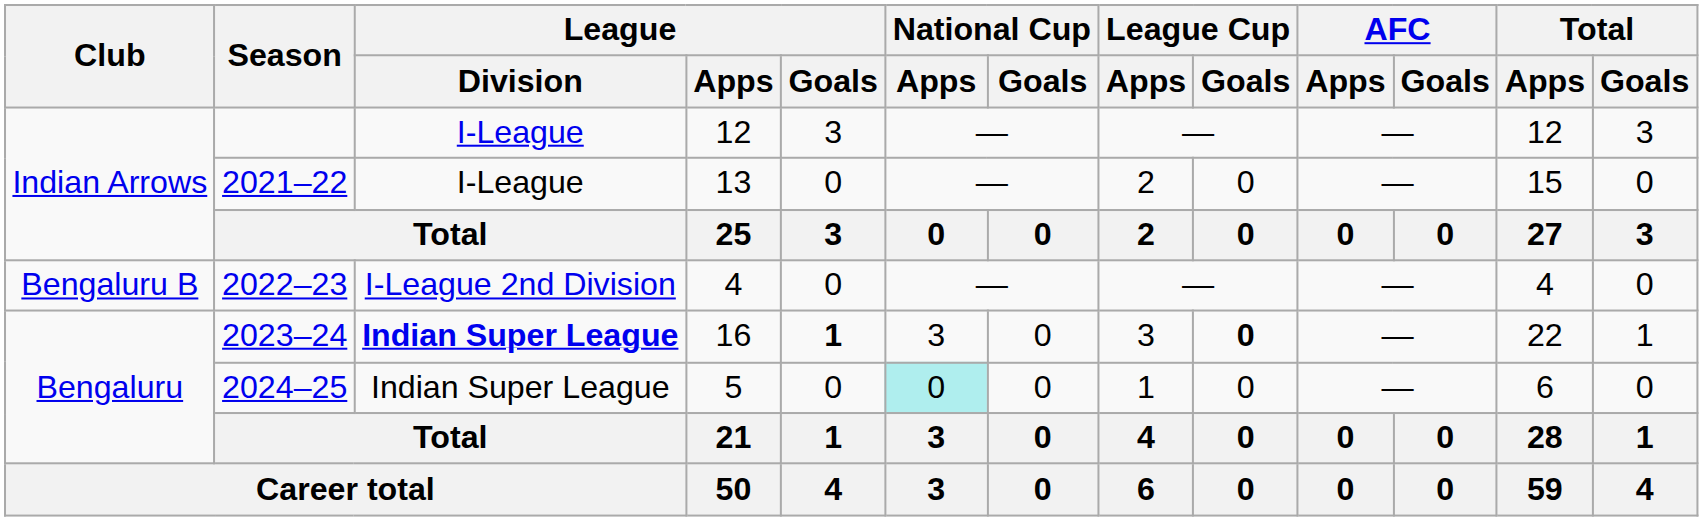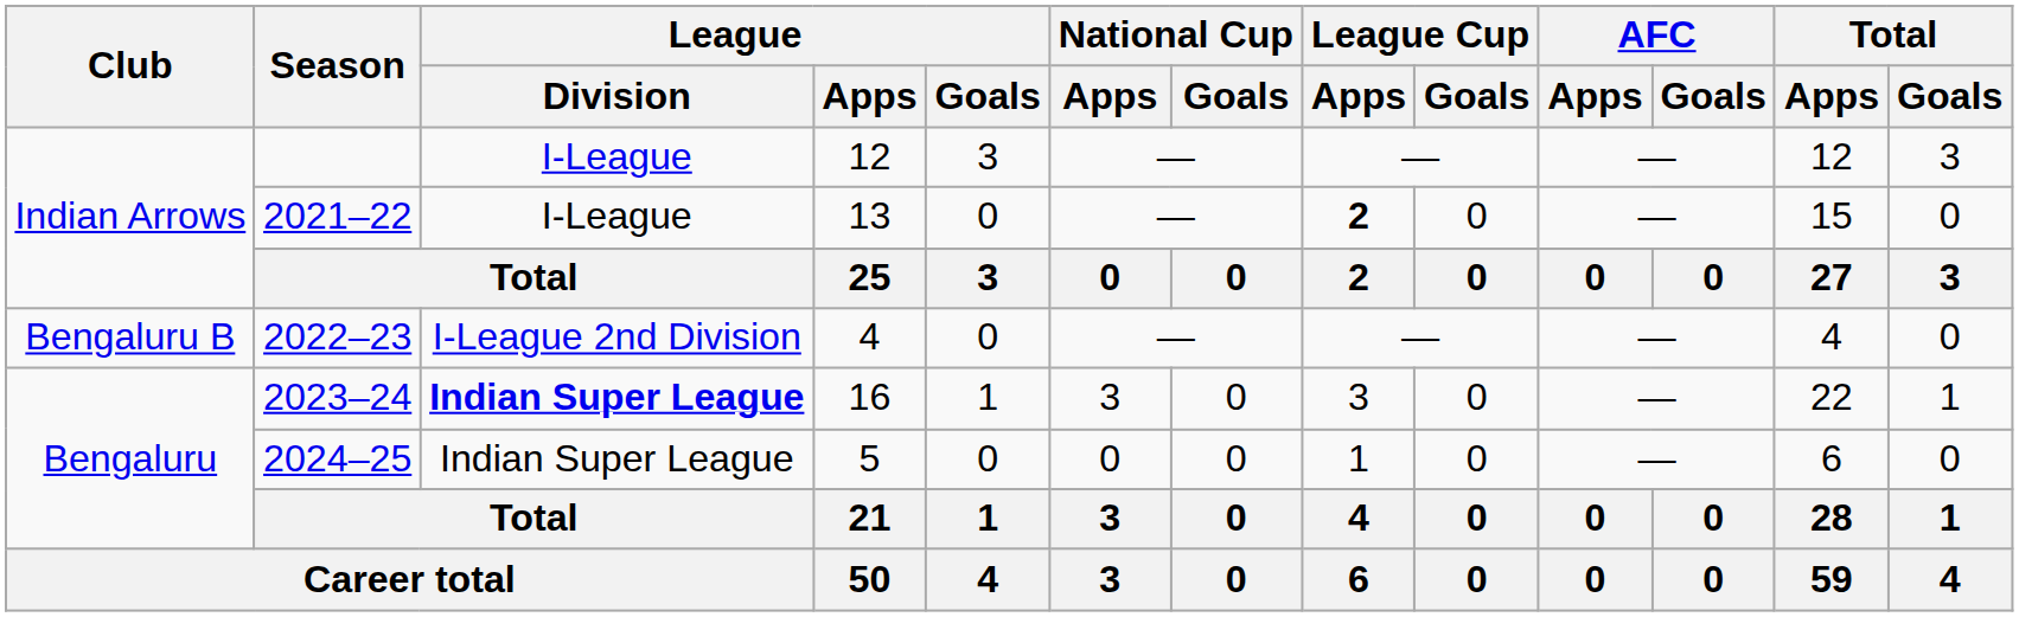2021–22 | League Cup / Apps: normal -> bold
2023–24 | League / Goals: bold -> normal
2023–24 | League Cup / Goals: bold -> normal
2024–25 | National Cup / Apps: paleturquoise background -> no background
